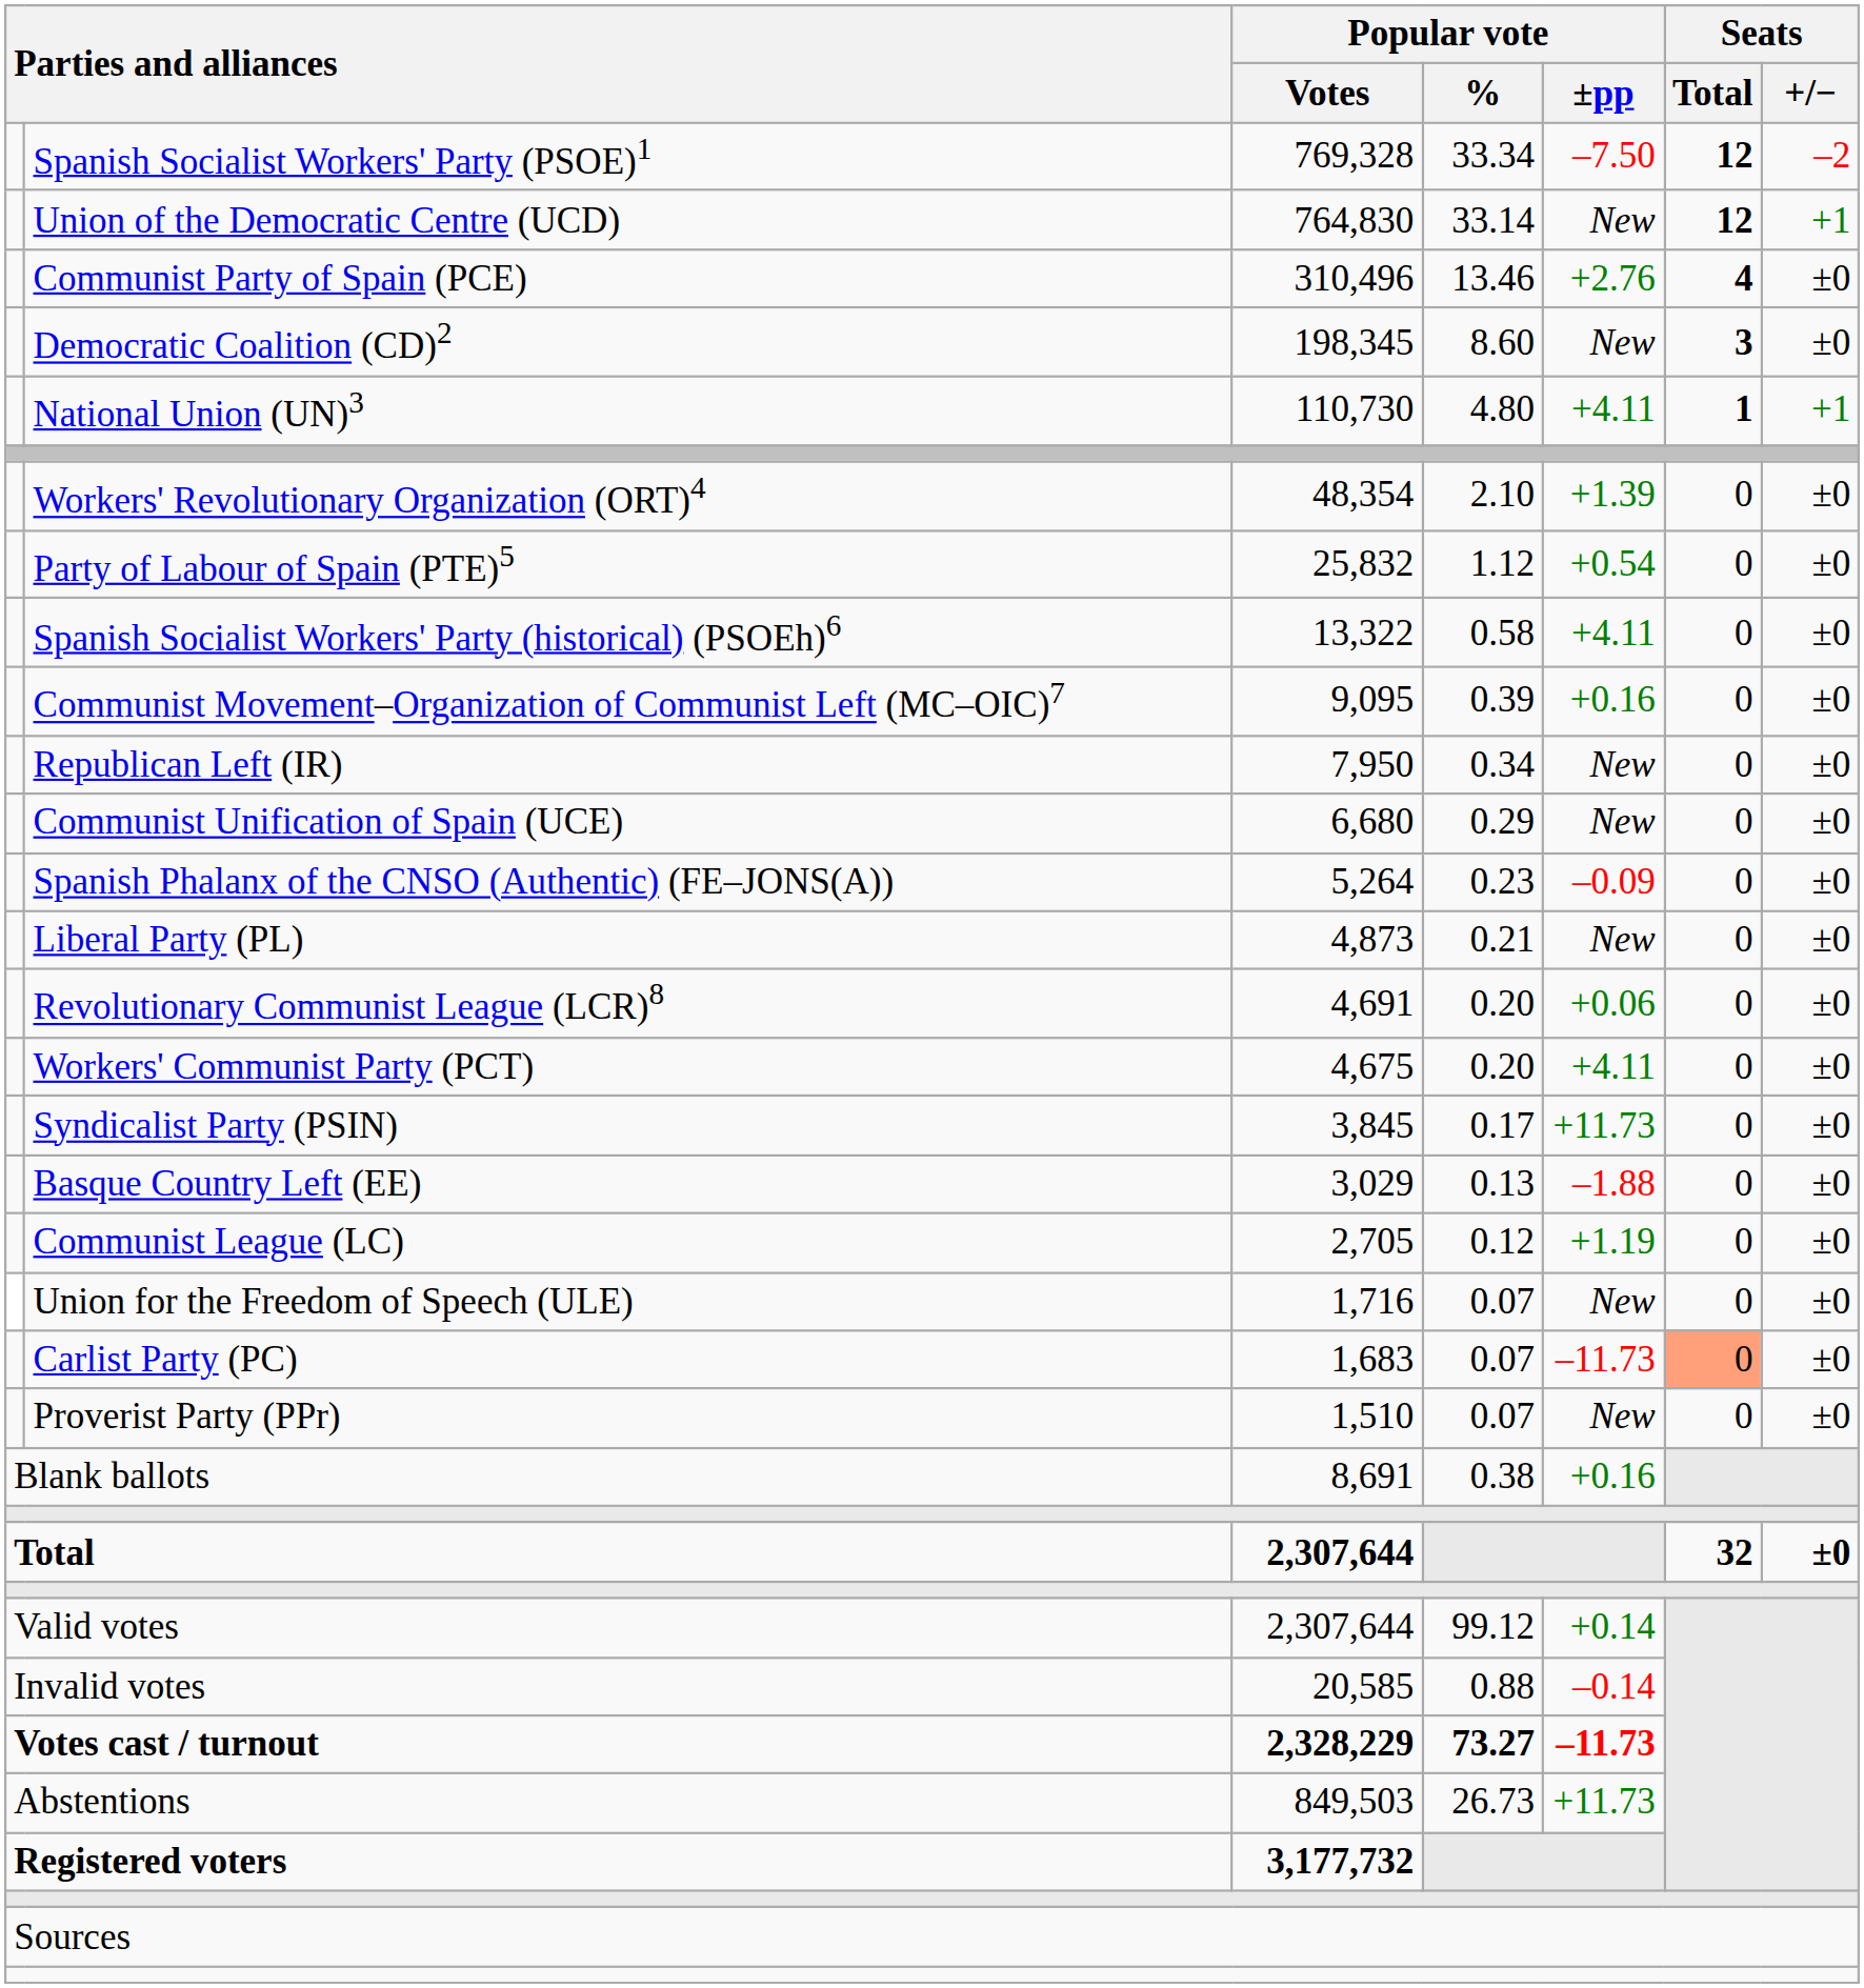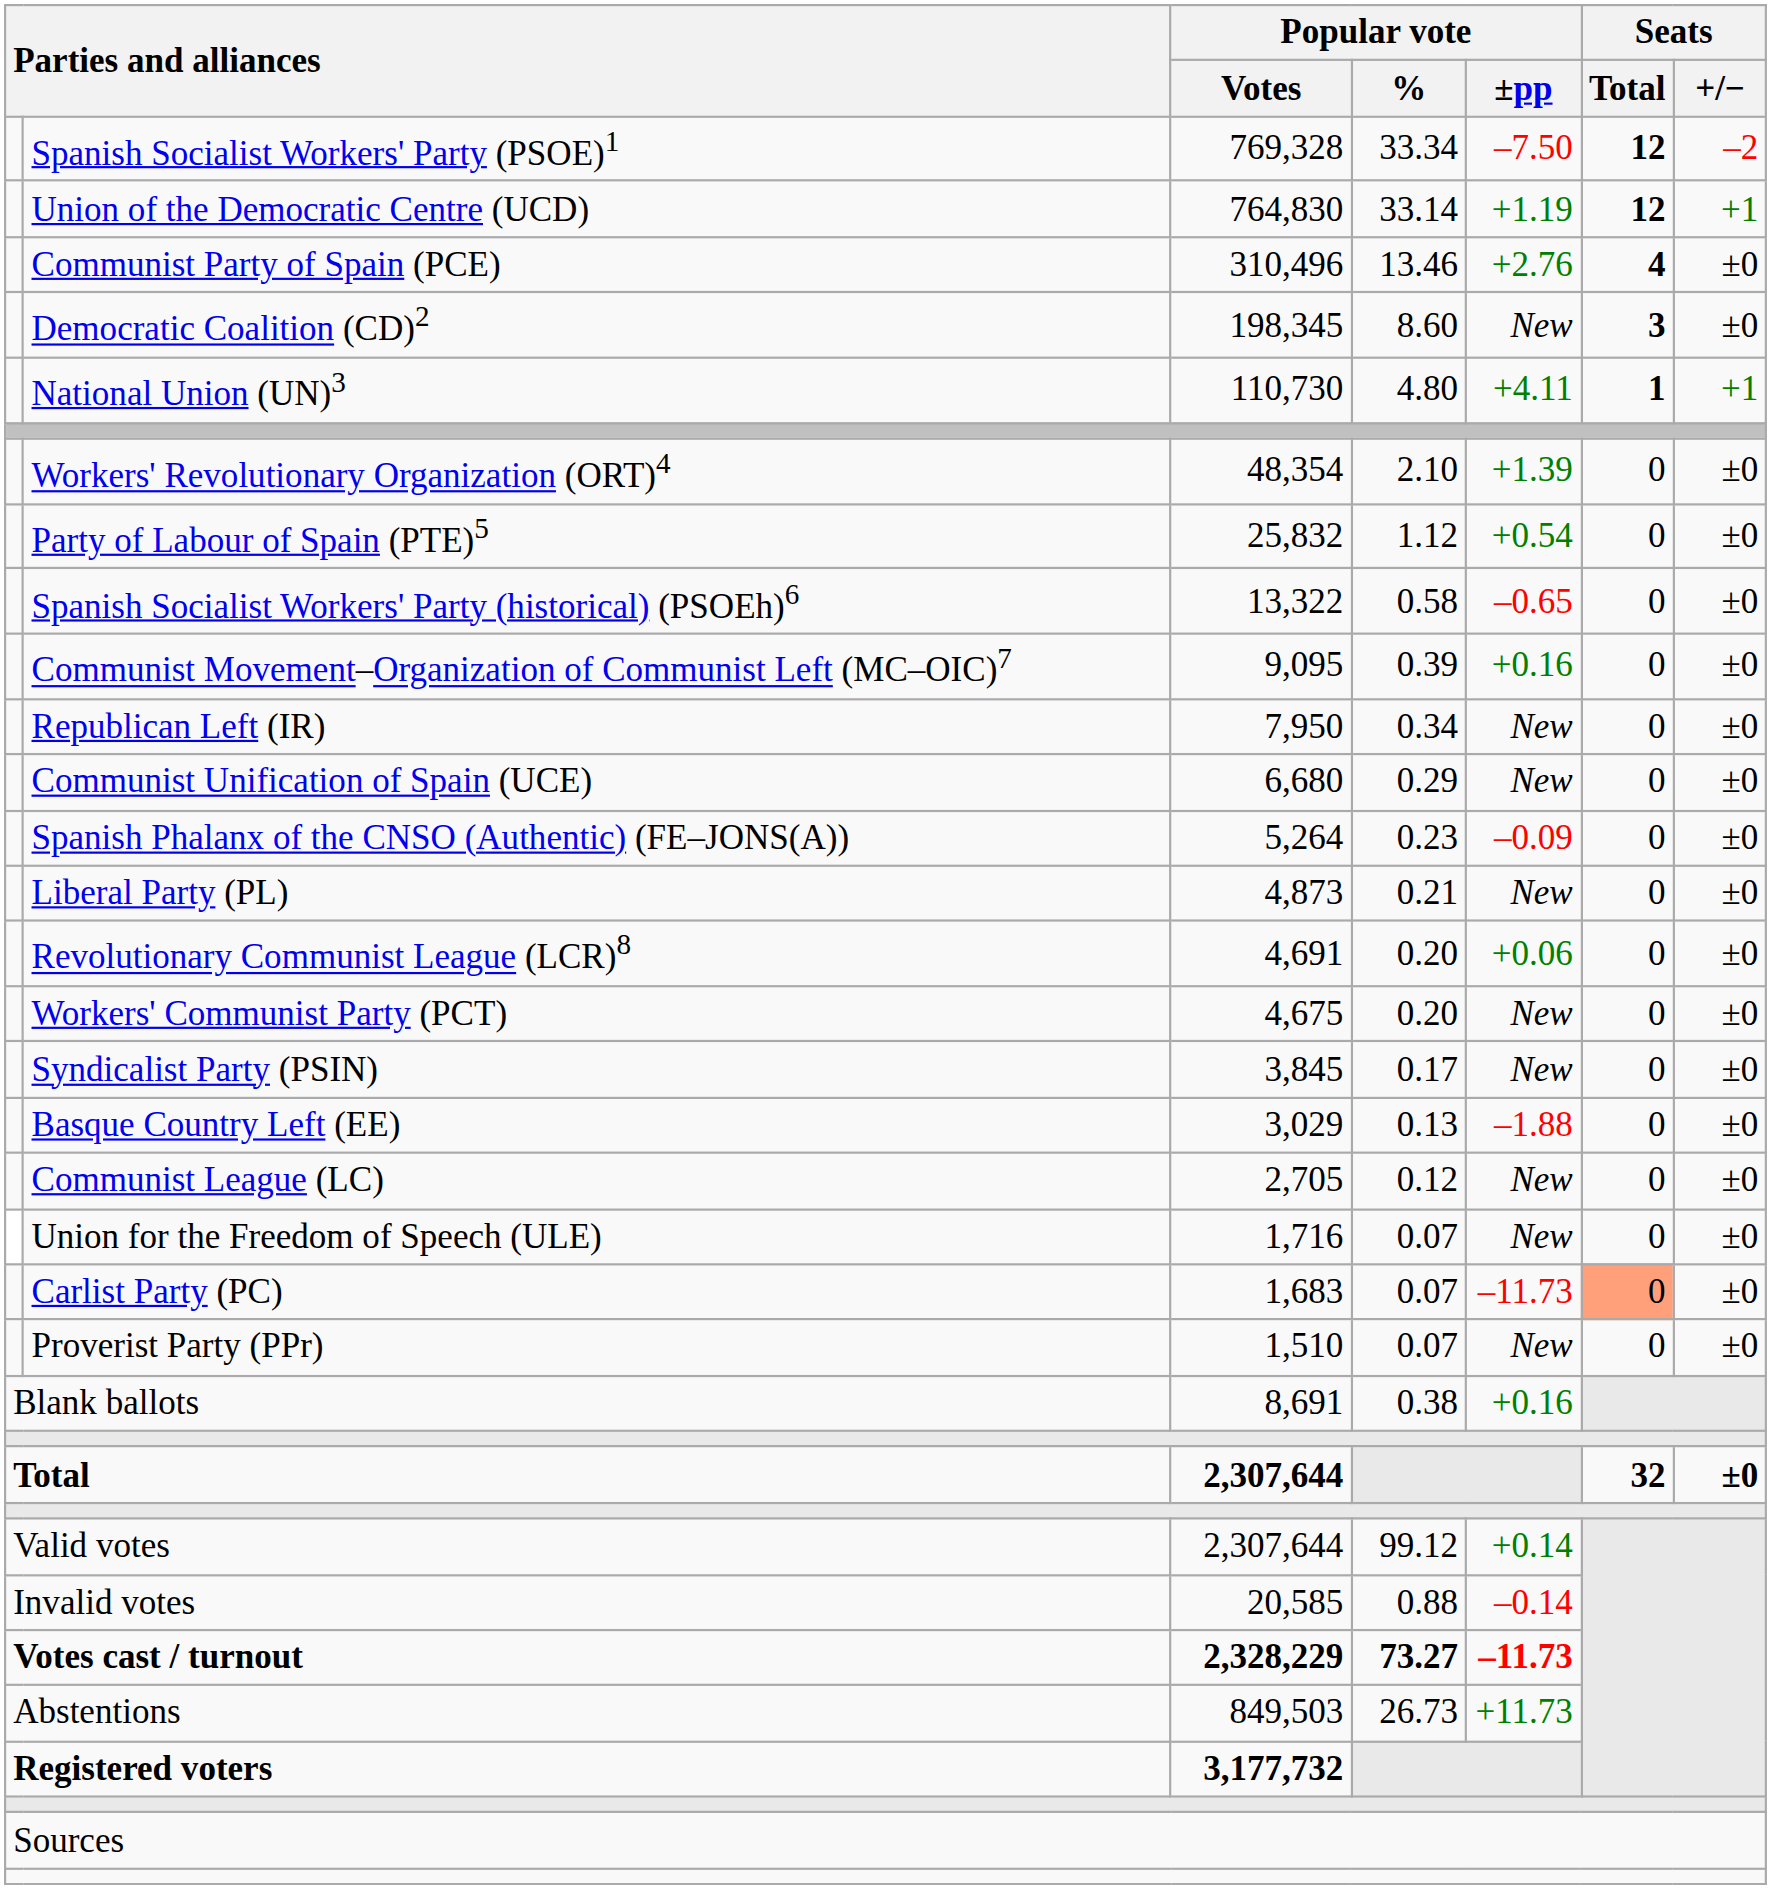Union of the Democratic Centre (UCD) | Popular vote / ±pp: New -> +1.19
Spanish Socialist Workers' Party (historical) (PSOEh)6 | Popular vote / ±pp: +4.11 -> –0.65
Workers' Communist Party (PCT) | Popular vote / ±pp: +4.11 -> New
Syndicalist Party (PSIN) | Popular vote / ±pp: +11.73 -> New
Communist League (LC) | Popular vote / ±pp: +1.19 -> New
